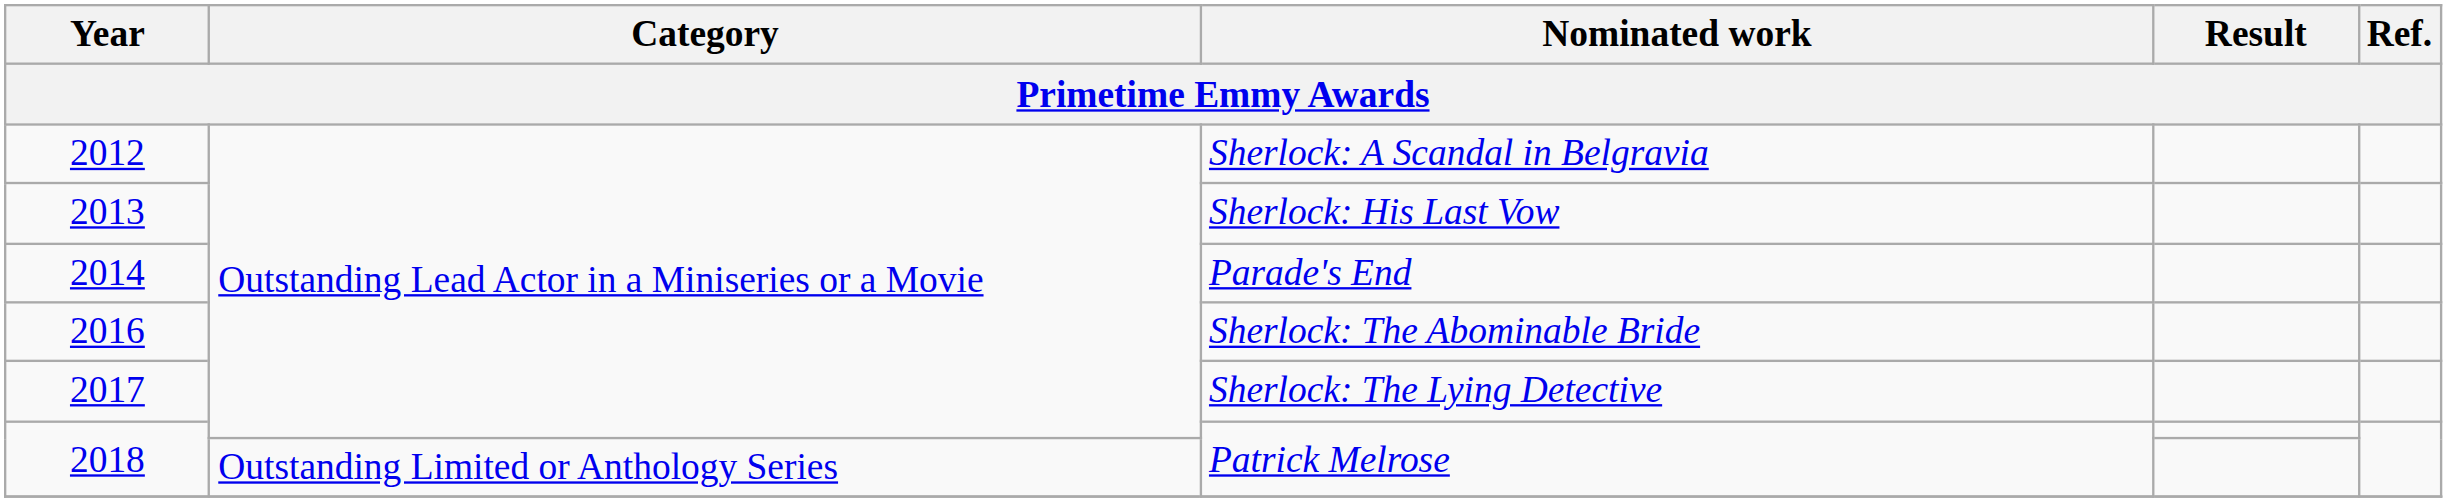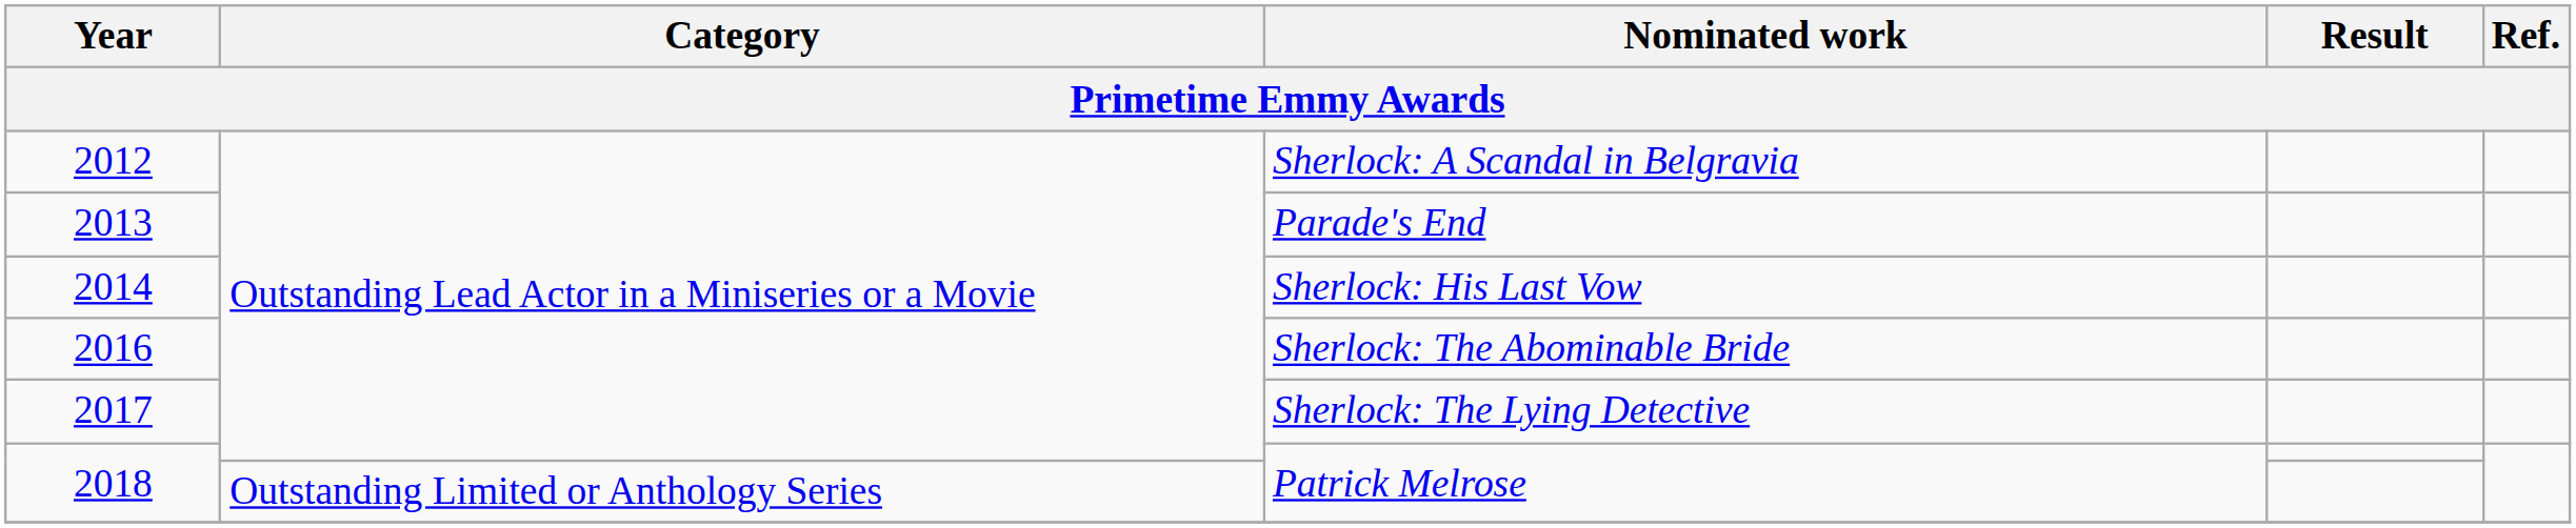2013 | Nominated work: Sherlock: His Last Vow -> Parade's End
2014 | Nominated work: Parade's End -> Sherlock: His Last Vow
